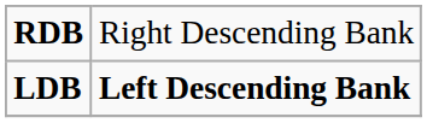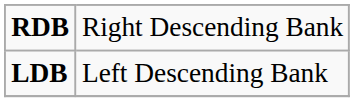LDB | column 2: bold -> normal
